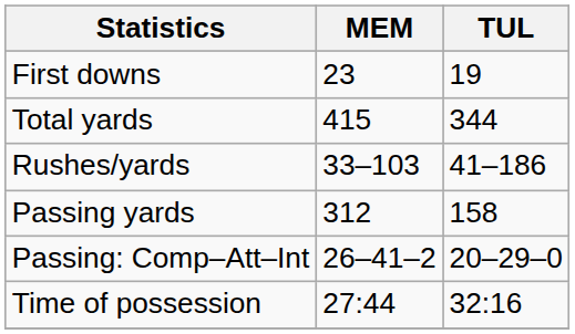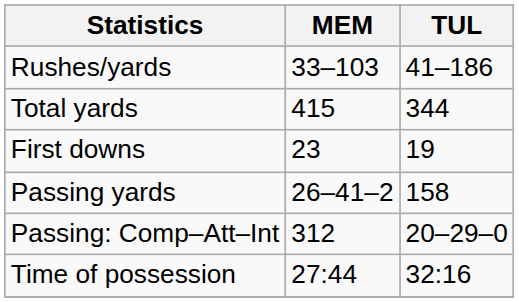rows swapped: First downs <-> Rushes/yards
Passing yards | MEM: 312 -> 26–41–2
Passing: Comp–Att–Int | MEM: 26–41–2 -> 312
